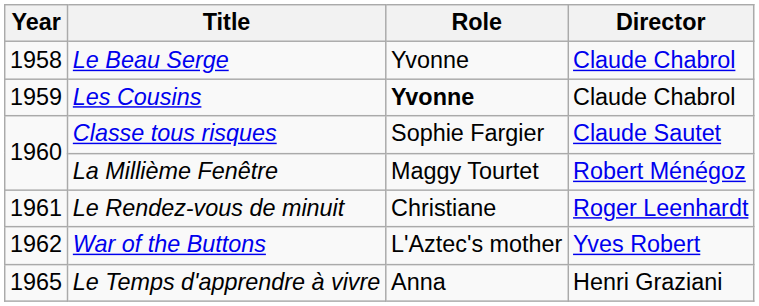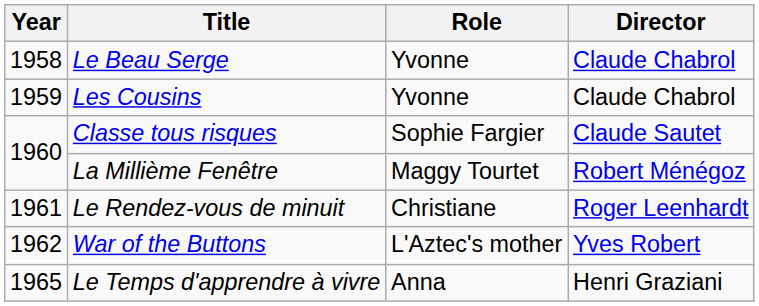Les Cousins | Role: bold -> normal
